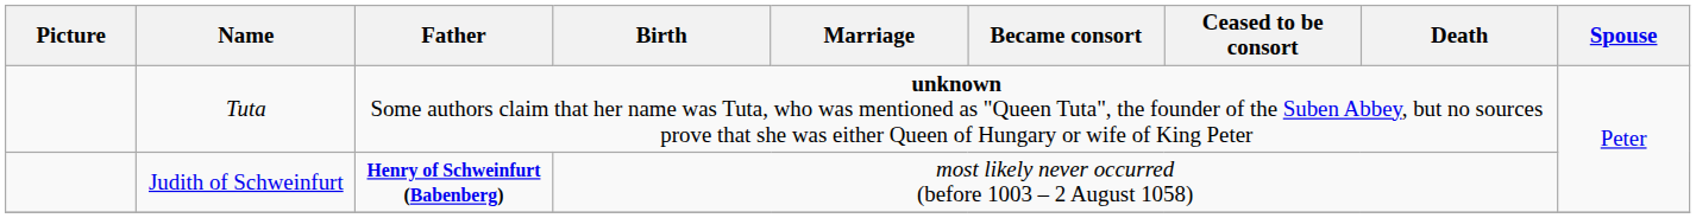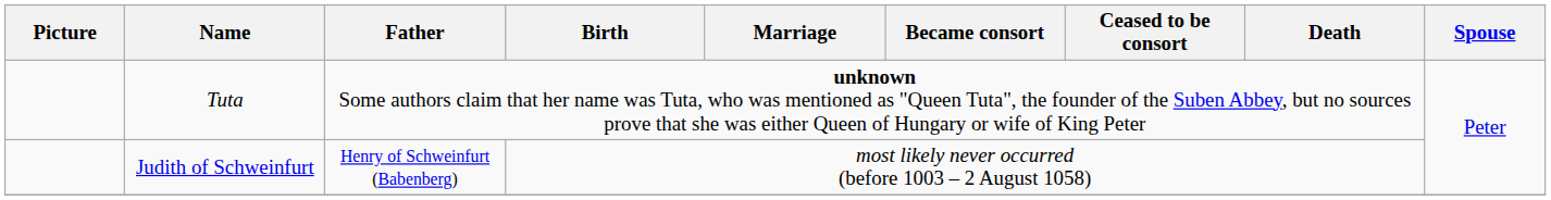Judith of Schweinfurt | Father: bold -> normal
